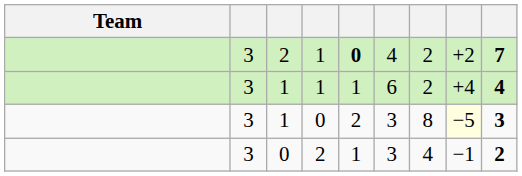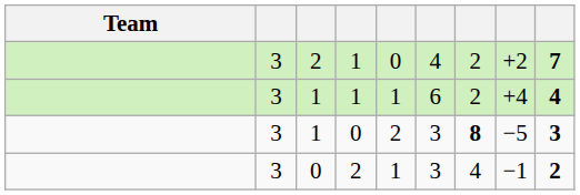row 2 | column 5: bold -> normal
row 4 | column 7: normal -> bold
row 4 | column 8: lightyellow background -> no background
